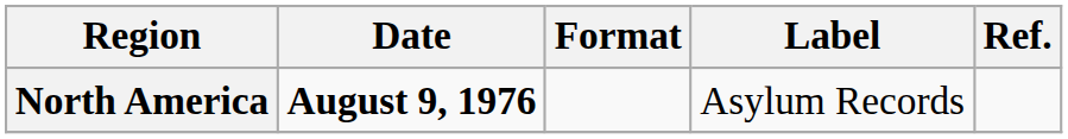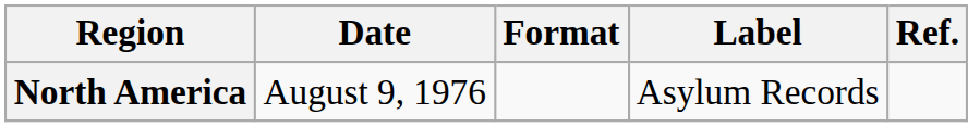North America | Date: bold -> normal
